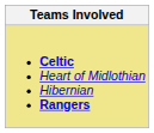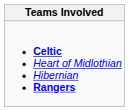row 2 | column 1: khaki background -> no background
